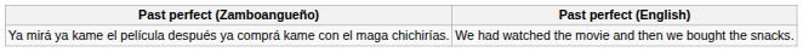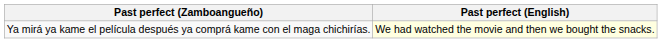row 2 | Past perfect (English): no background -> lightyellow background
